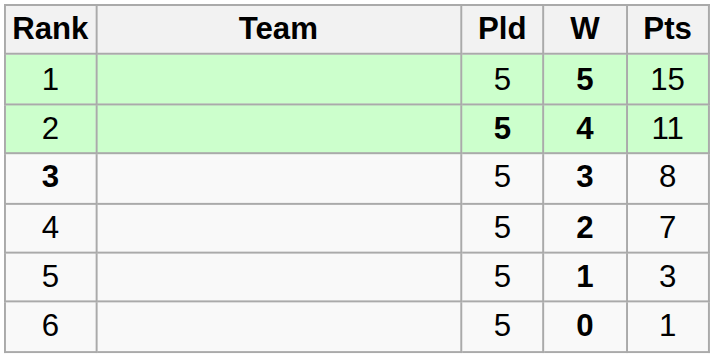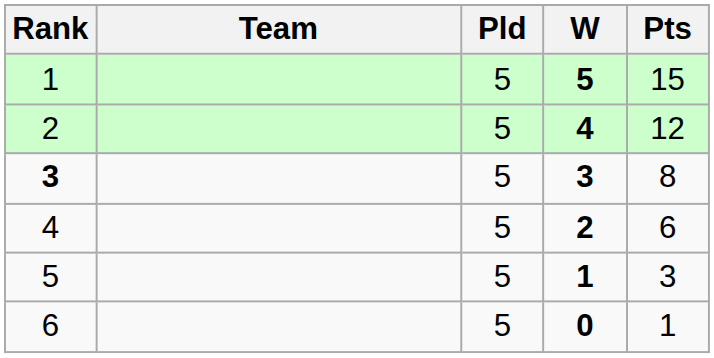row 3 | Pld: bold -> normal
row 3 | Pts: 11 -> 12
row 5 | Pts: 7 -> 6
